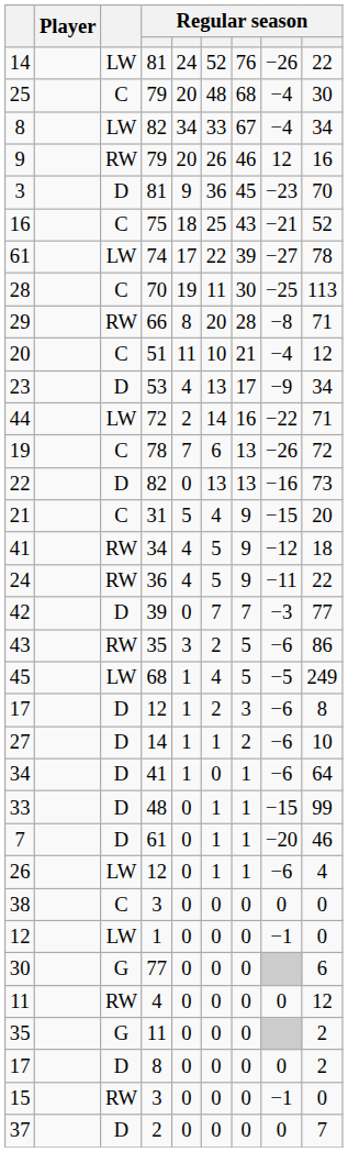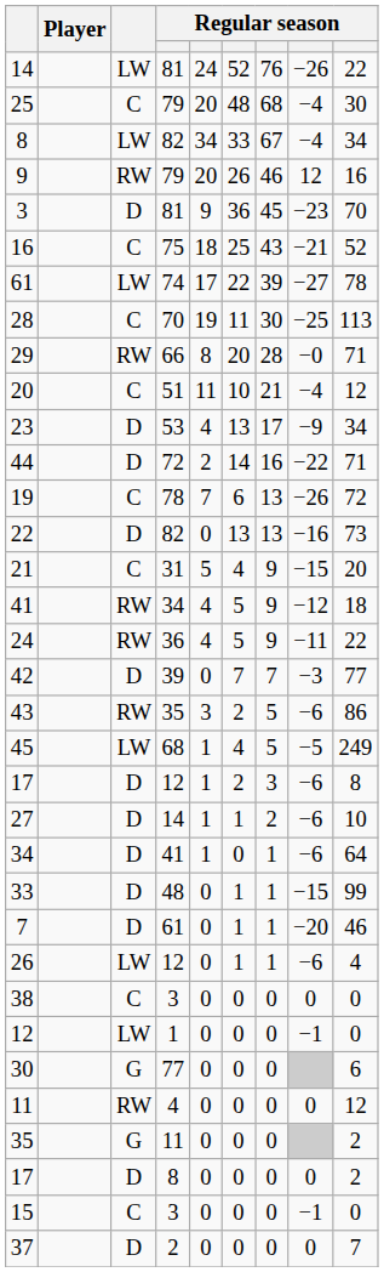29 | column 8: −8 -> −0
44 | column 3: LW -> D
15 | column 3: RW -> C
